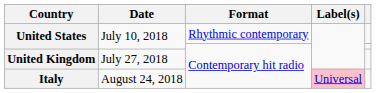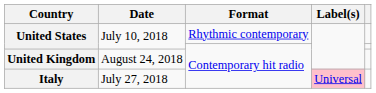United Kingdom | Date: July 27, 2018 -> August 24, 2018
Italy | Date: August 24, 2018 -> July 27, 2018
